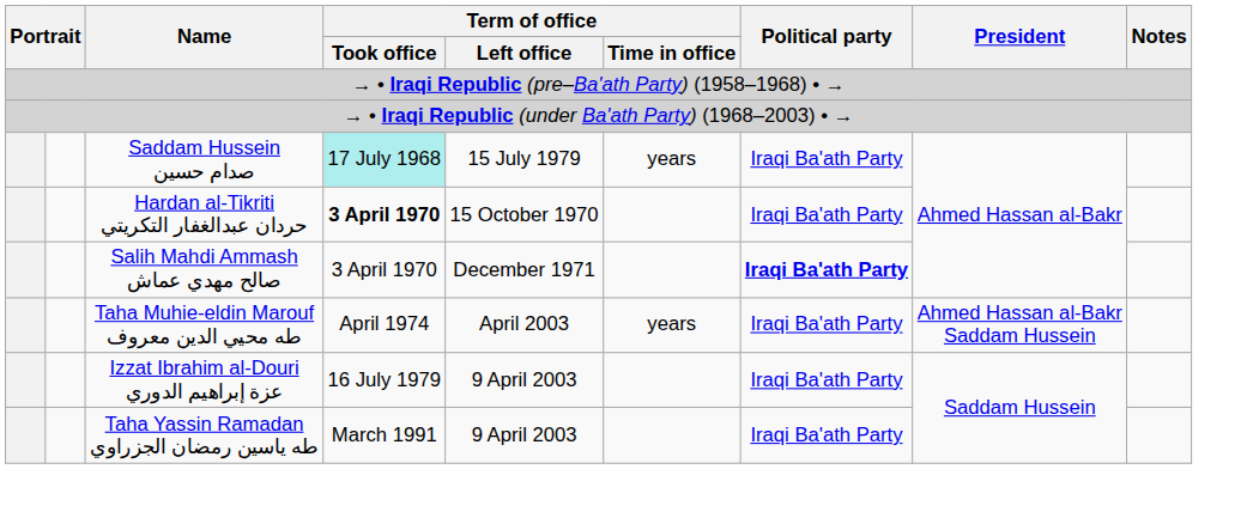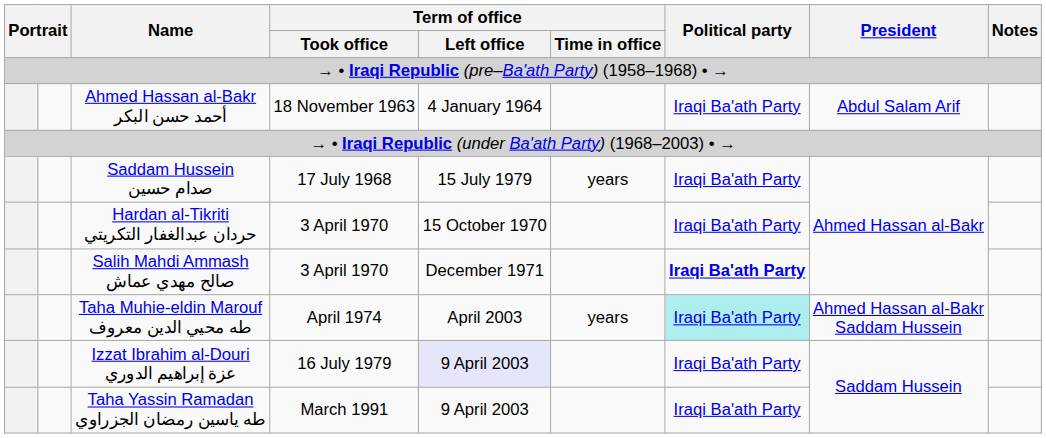+ row: Ahmed Hassan al-Bakr أحمد حسن البكر | 18 November 1963 | 4 January 1964 | Iraqi Ba'ath Party | Abdul Salam Arif
Saddam Hussein صدام حسين | Term of office / Took office: paleturquoise background -> no background
Hardan al-Tikriti حردان عبدالغفار التكريتي | Term of office / Took office: bold -> normal
Taha Muhie-eldin Marouf طه محيي الدين معروف | Political party: no background -> paleturquoise background
Izzat Ibrahim al-Douri عزة إبراهيم الدوري | Term of office / Left office: no background -> lavender background
